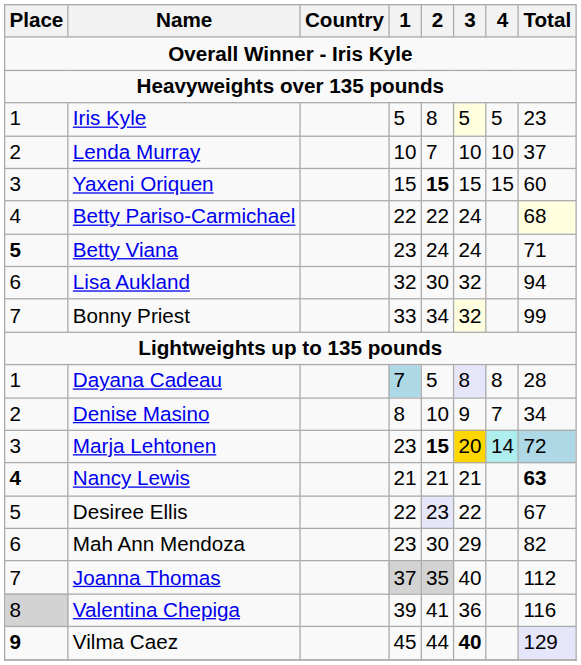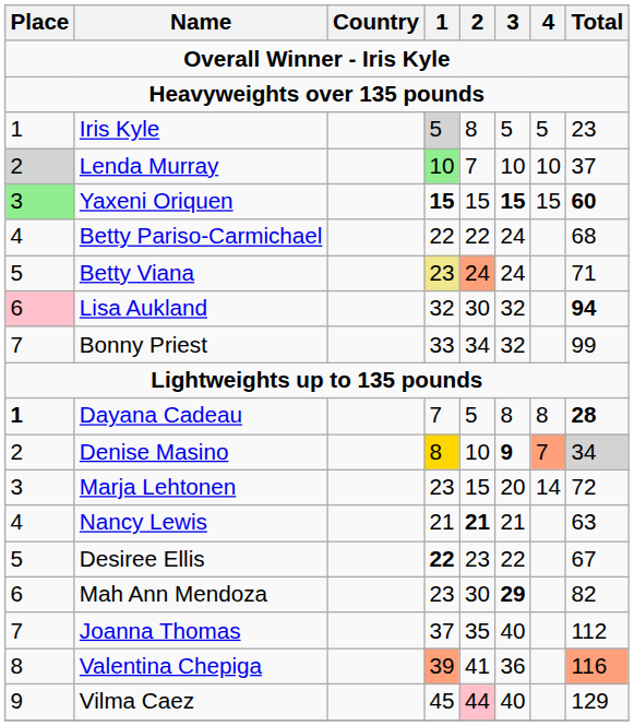Iris Kyle | 1: no background -> lightgrey background
Iris Kyle | 3: lightyellow background -> no background
Lenda Murray | Place: no background -> lightgrey background
Lenda Murray | 1: no background -> lightgreen background
Yaxeni Oriquen | Place: no background -> lightgreen background
Yaxeni Oriquen | 1: normal -> bold
Yaxeni Oriquen | 2: bold -> normal
Yaxeni Oriquen | 3: normal -> bold
Yaxeni Oriquen | Total: normal -> bold
Betty Pariso-Carmichael | Total: lightyellow background -> no background
Betty Viana | Place: bold -> normal
Betty Viana | 1: no background -> khaki background
Betty Viana | 2: no background -> lightsalmon background
Lisa Aukland | Place: no background -> pink background
Lisa Aukland | Total: normal -> bold
Bonny Priest | 3: lightyellow background -> no background
Dayana Cadeau | Place: normal -> bold
Dayana Cadeau | 1: lightblue background -> no background
Dayana Cadeau | 3: lavender background -> no background
Dayana Cadeau | Total: normal -> bold
Denise Masino | 1: no background -> gold background
Denise Masino | 3: normal -> bold
Denise Masino | 4: no background -> lightsalmon background
Denise Masino | Total: no background -> lightgrey background
Marja Lehtonen | 2: bold -> normal
Marja Lehtonen | 3: gold background -> no background
Marja Lehtonen | 4: paleturquoise background -> no background
Marja Lehtonen | Total: lightblue background -> no background
Nancy Lewis | Place: bold -> normal
Nancy Lewis | 2: normal -> bold
Nancy Lewis | Total: bold -> normal
Desiree Ellis | 1: normal -> bold
Desiree Ellis | 2: lavender background -> no background
Mah Ann Mendoza | 3: normal -> bold
Joanna Thomas | 1: lightgrey background -> no background
Joanna Thomas | 2: lightgrey background -> no background
Valentina Chepiga | Place: lightgrey background -> no background
Valentina Chepiga | 1: no background -> lightsalmon background
Valentina Chepiga | Total: no background -> lightsalmon background
Vilma Caez | Place: bold -> normal
Vilma Caez | 2: no background -> pink background
Vilma Caez | 3: bold -> normal
Vilma Caez | Total: lavender background -> no background
